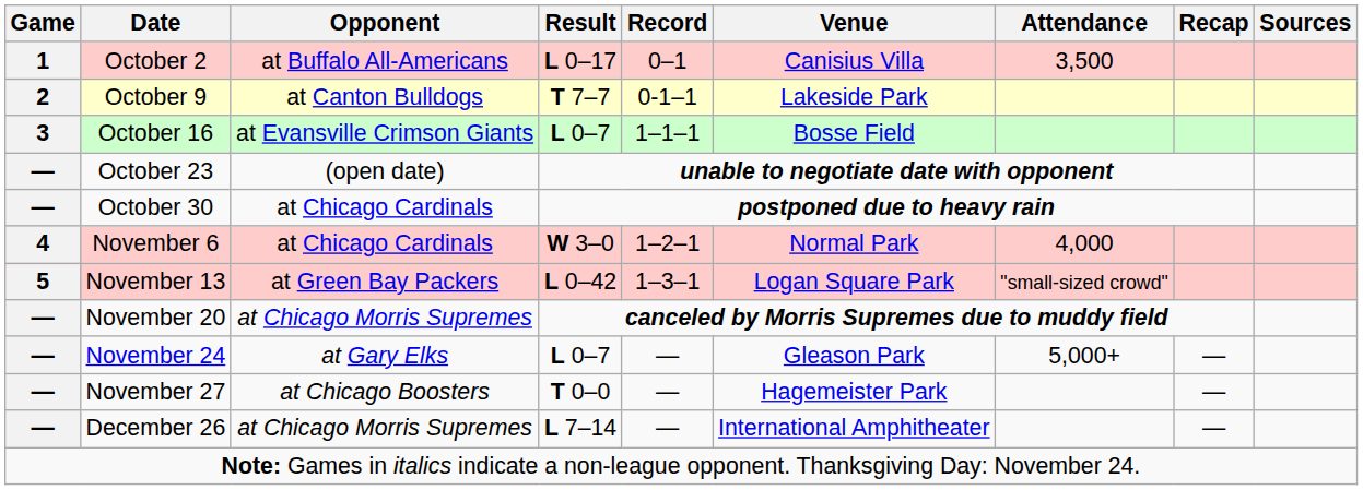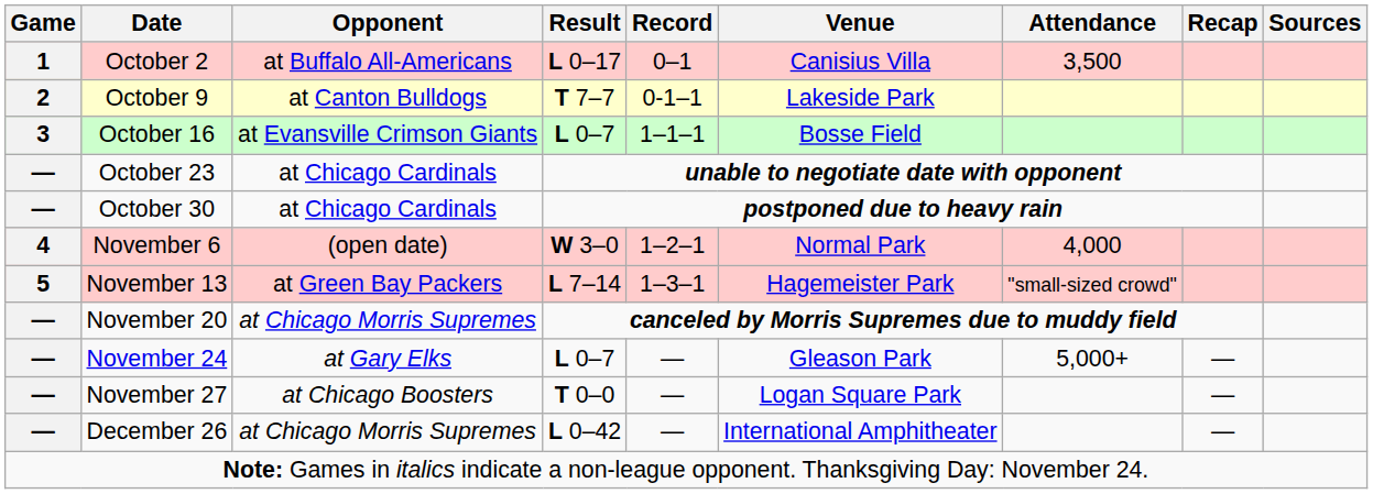October 23 | Opponent: (open date) -> at Chicago Cardinals
November 6 | Opponent: at Chicago Cardinals -> (open date)
November 13 | Result: L 0–42 -> L 7–14
November 13 | Venue: Logan Square Park -> Hagemeister Park
November 27 | Venue: Hagemeister Park -> Logan Square Park
December 26 | Result: L 7–14 -> L 0–42
